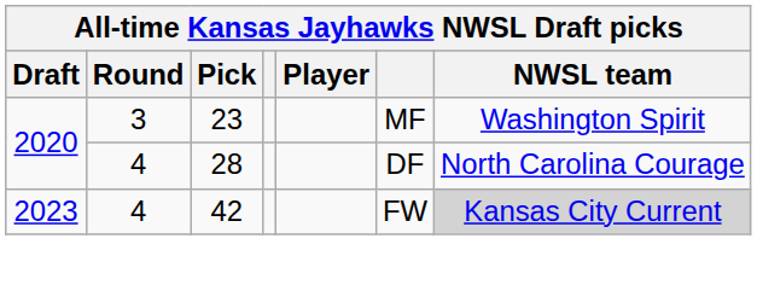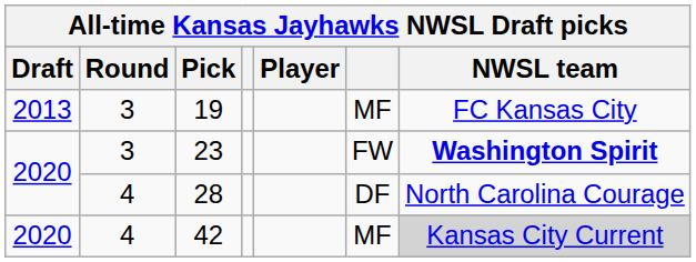+ row: 2013 | 3 | 19 | MF | FC Kansas City
23 | column 6: MF -> FW
23 | NWSL team: normal -> bold
42 | Draft: 2023 -> 2020
42 | column 6: FW -> MF
